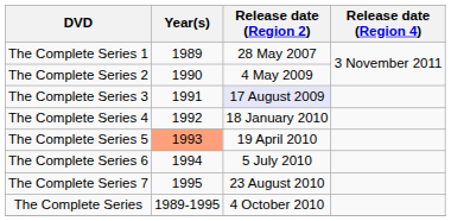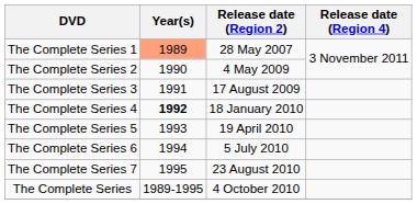The Complete Series 1 | Year(s): no background -> lightsalmon background
The Complete Series 3 | Release date (Region 2): lavender background -> no background
The Complete Series 4 | Year(s): normal -> bold
The Complete Series 5 | Year(s): lightsalmon background -> no background
